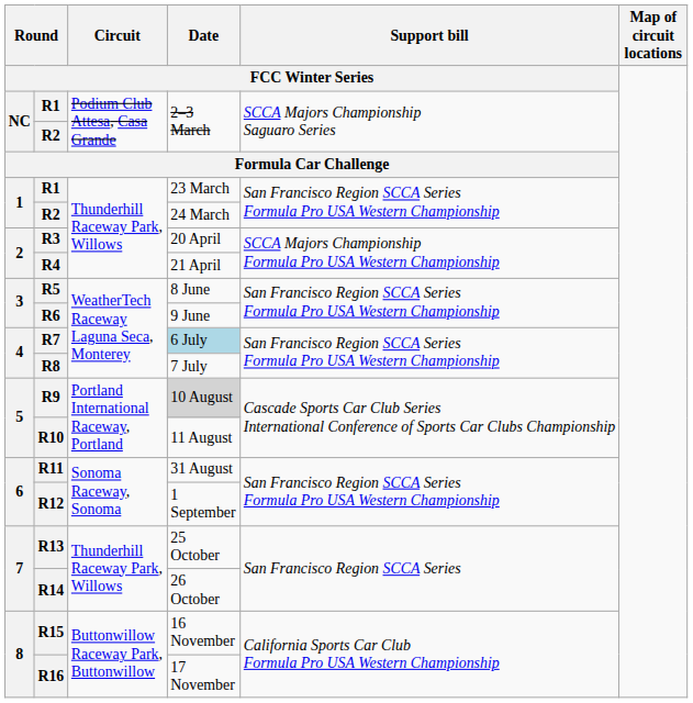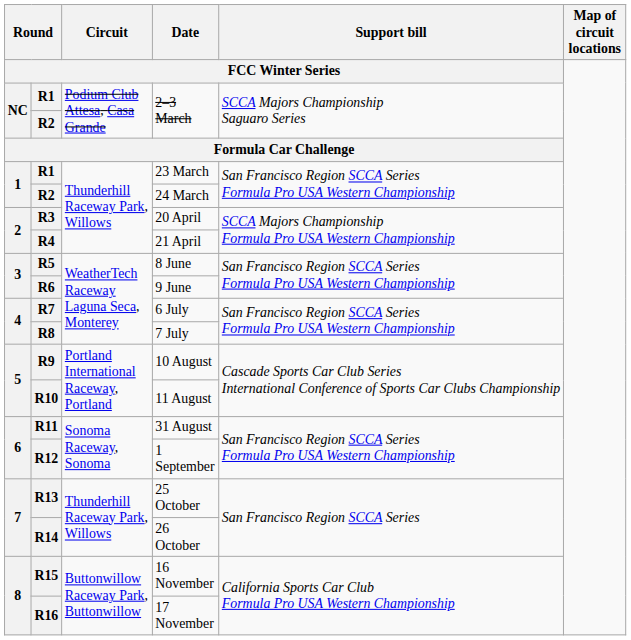R7 | Date: lightblue background -> no background
R9 | Date: lightgrey background -> no background
